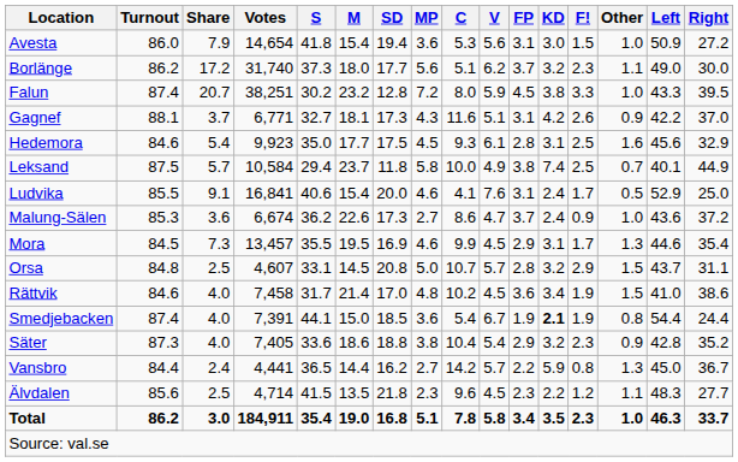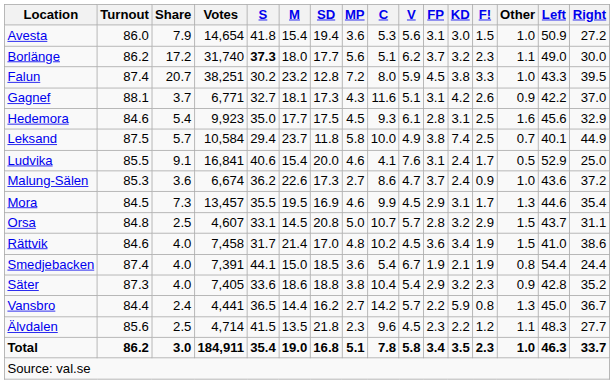Borlänge | S: normal -> bold
Smedjebacken | KD: bold -> normal
